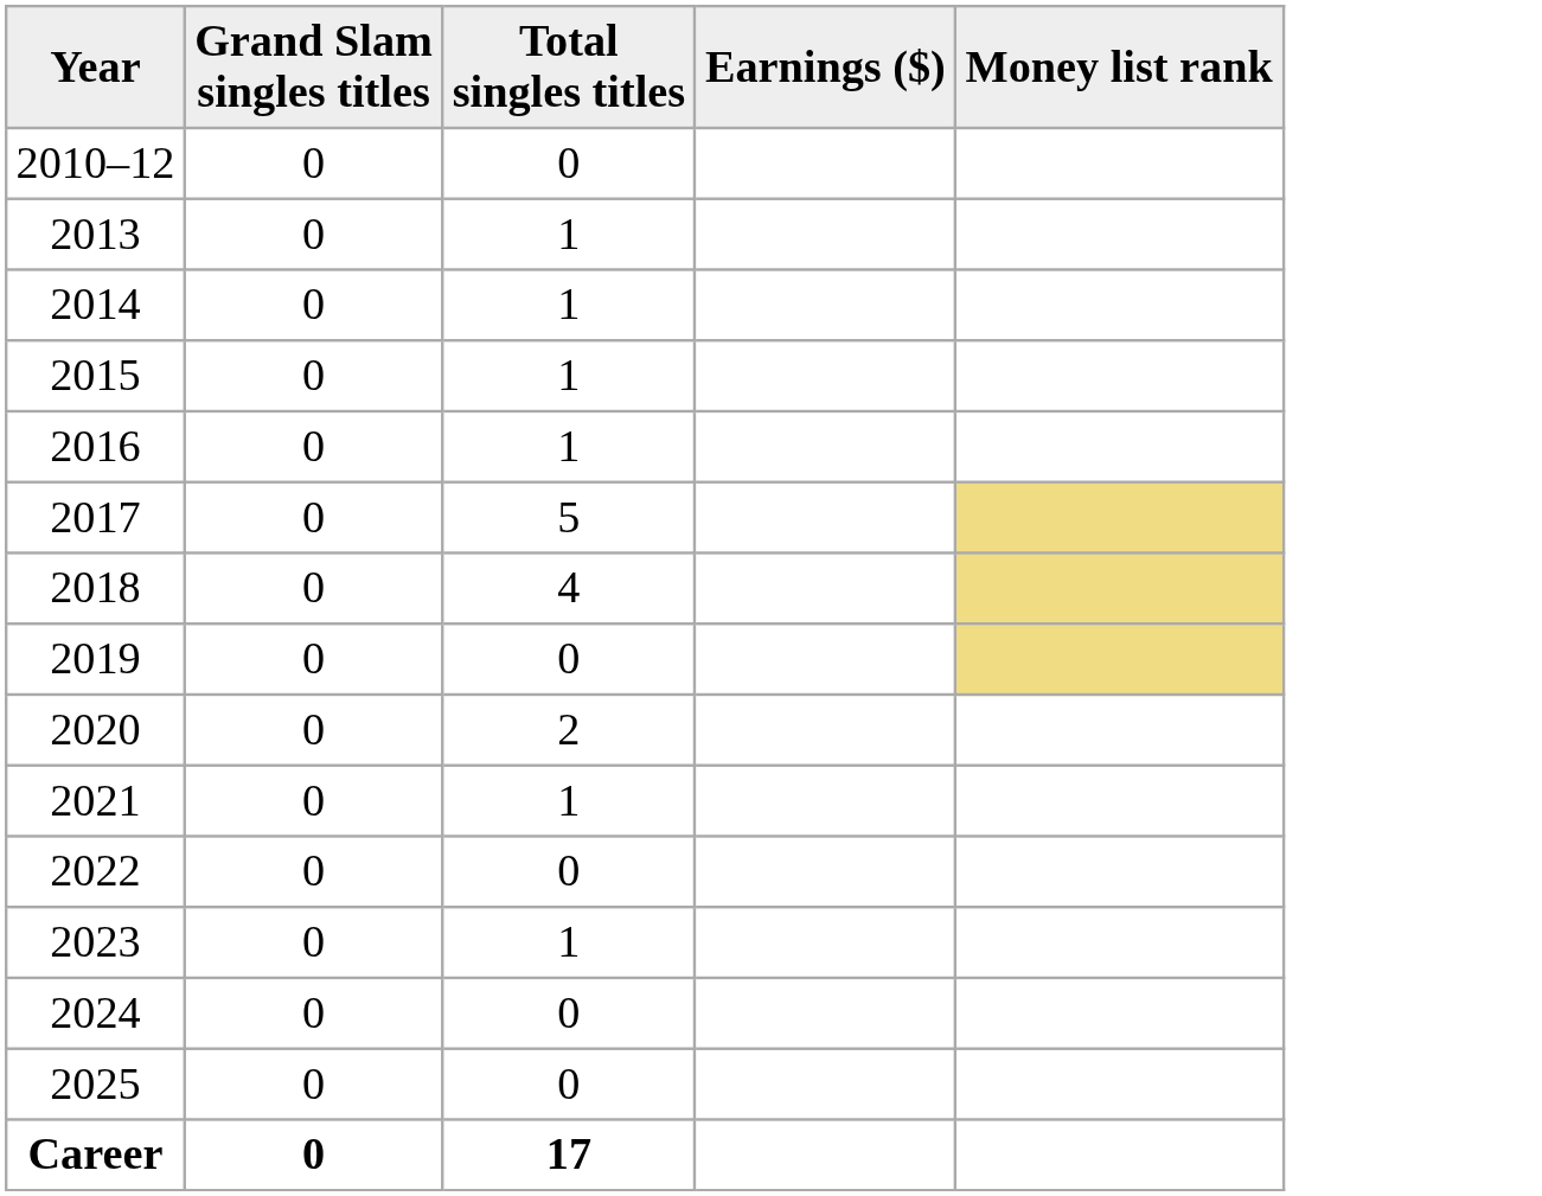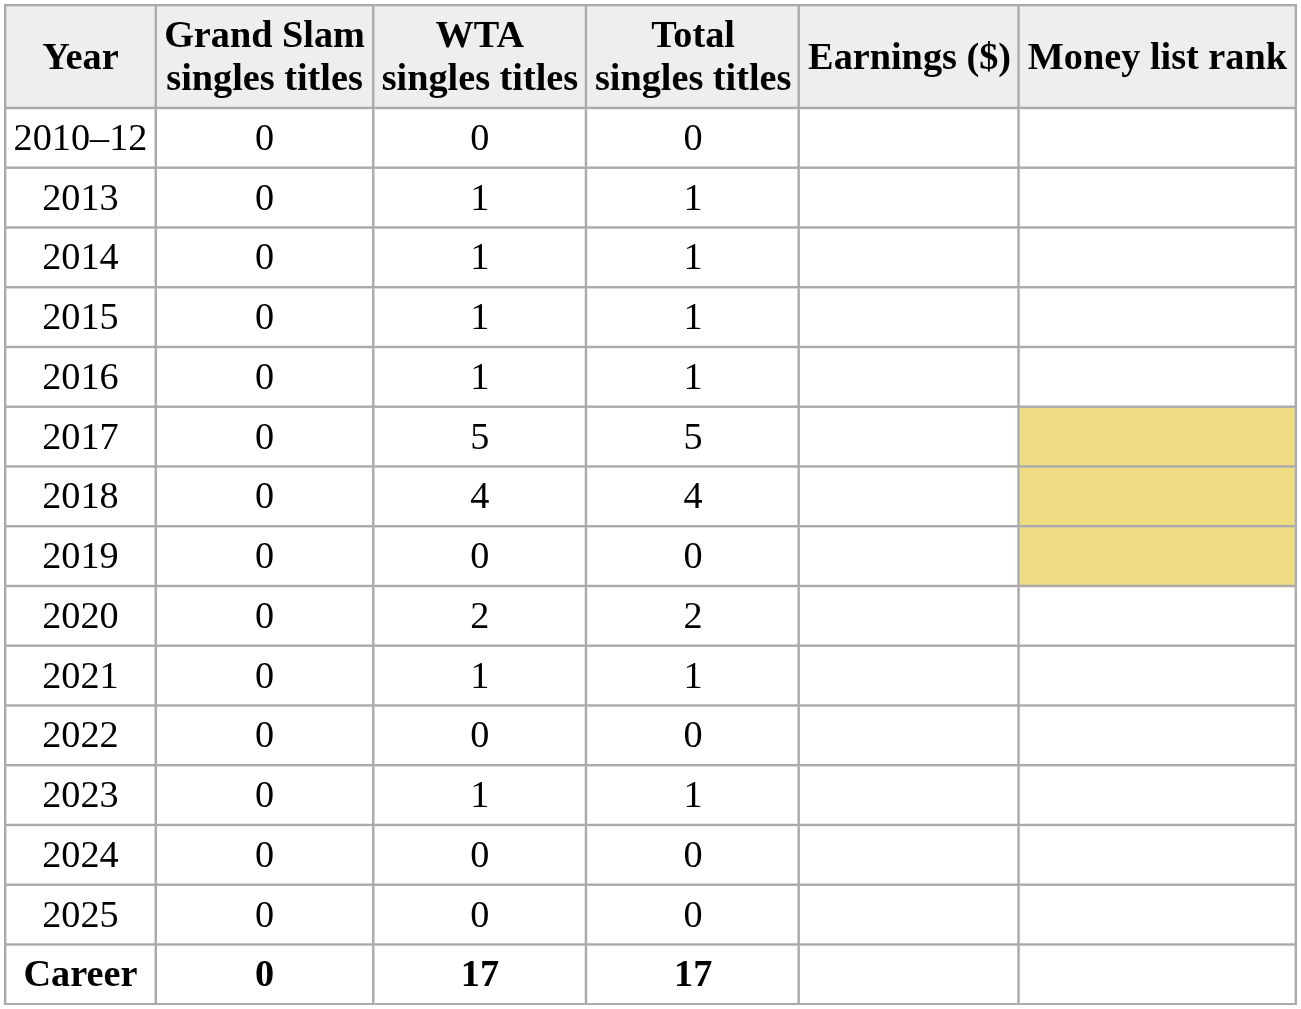+ column: WTA singles titles | 0 | 1 | 1 | 1 | 1 | 5 | 4 | 0 | 2 | 1 | 0 | 1 | 0 | 0 | 17
